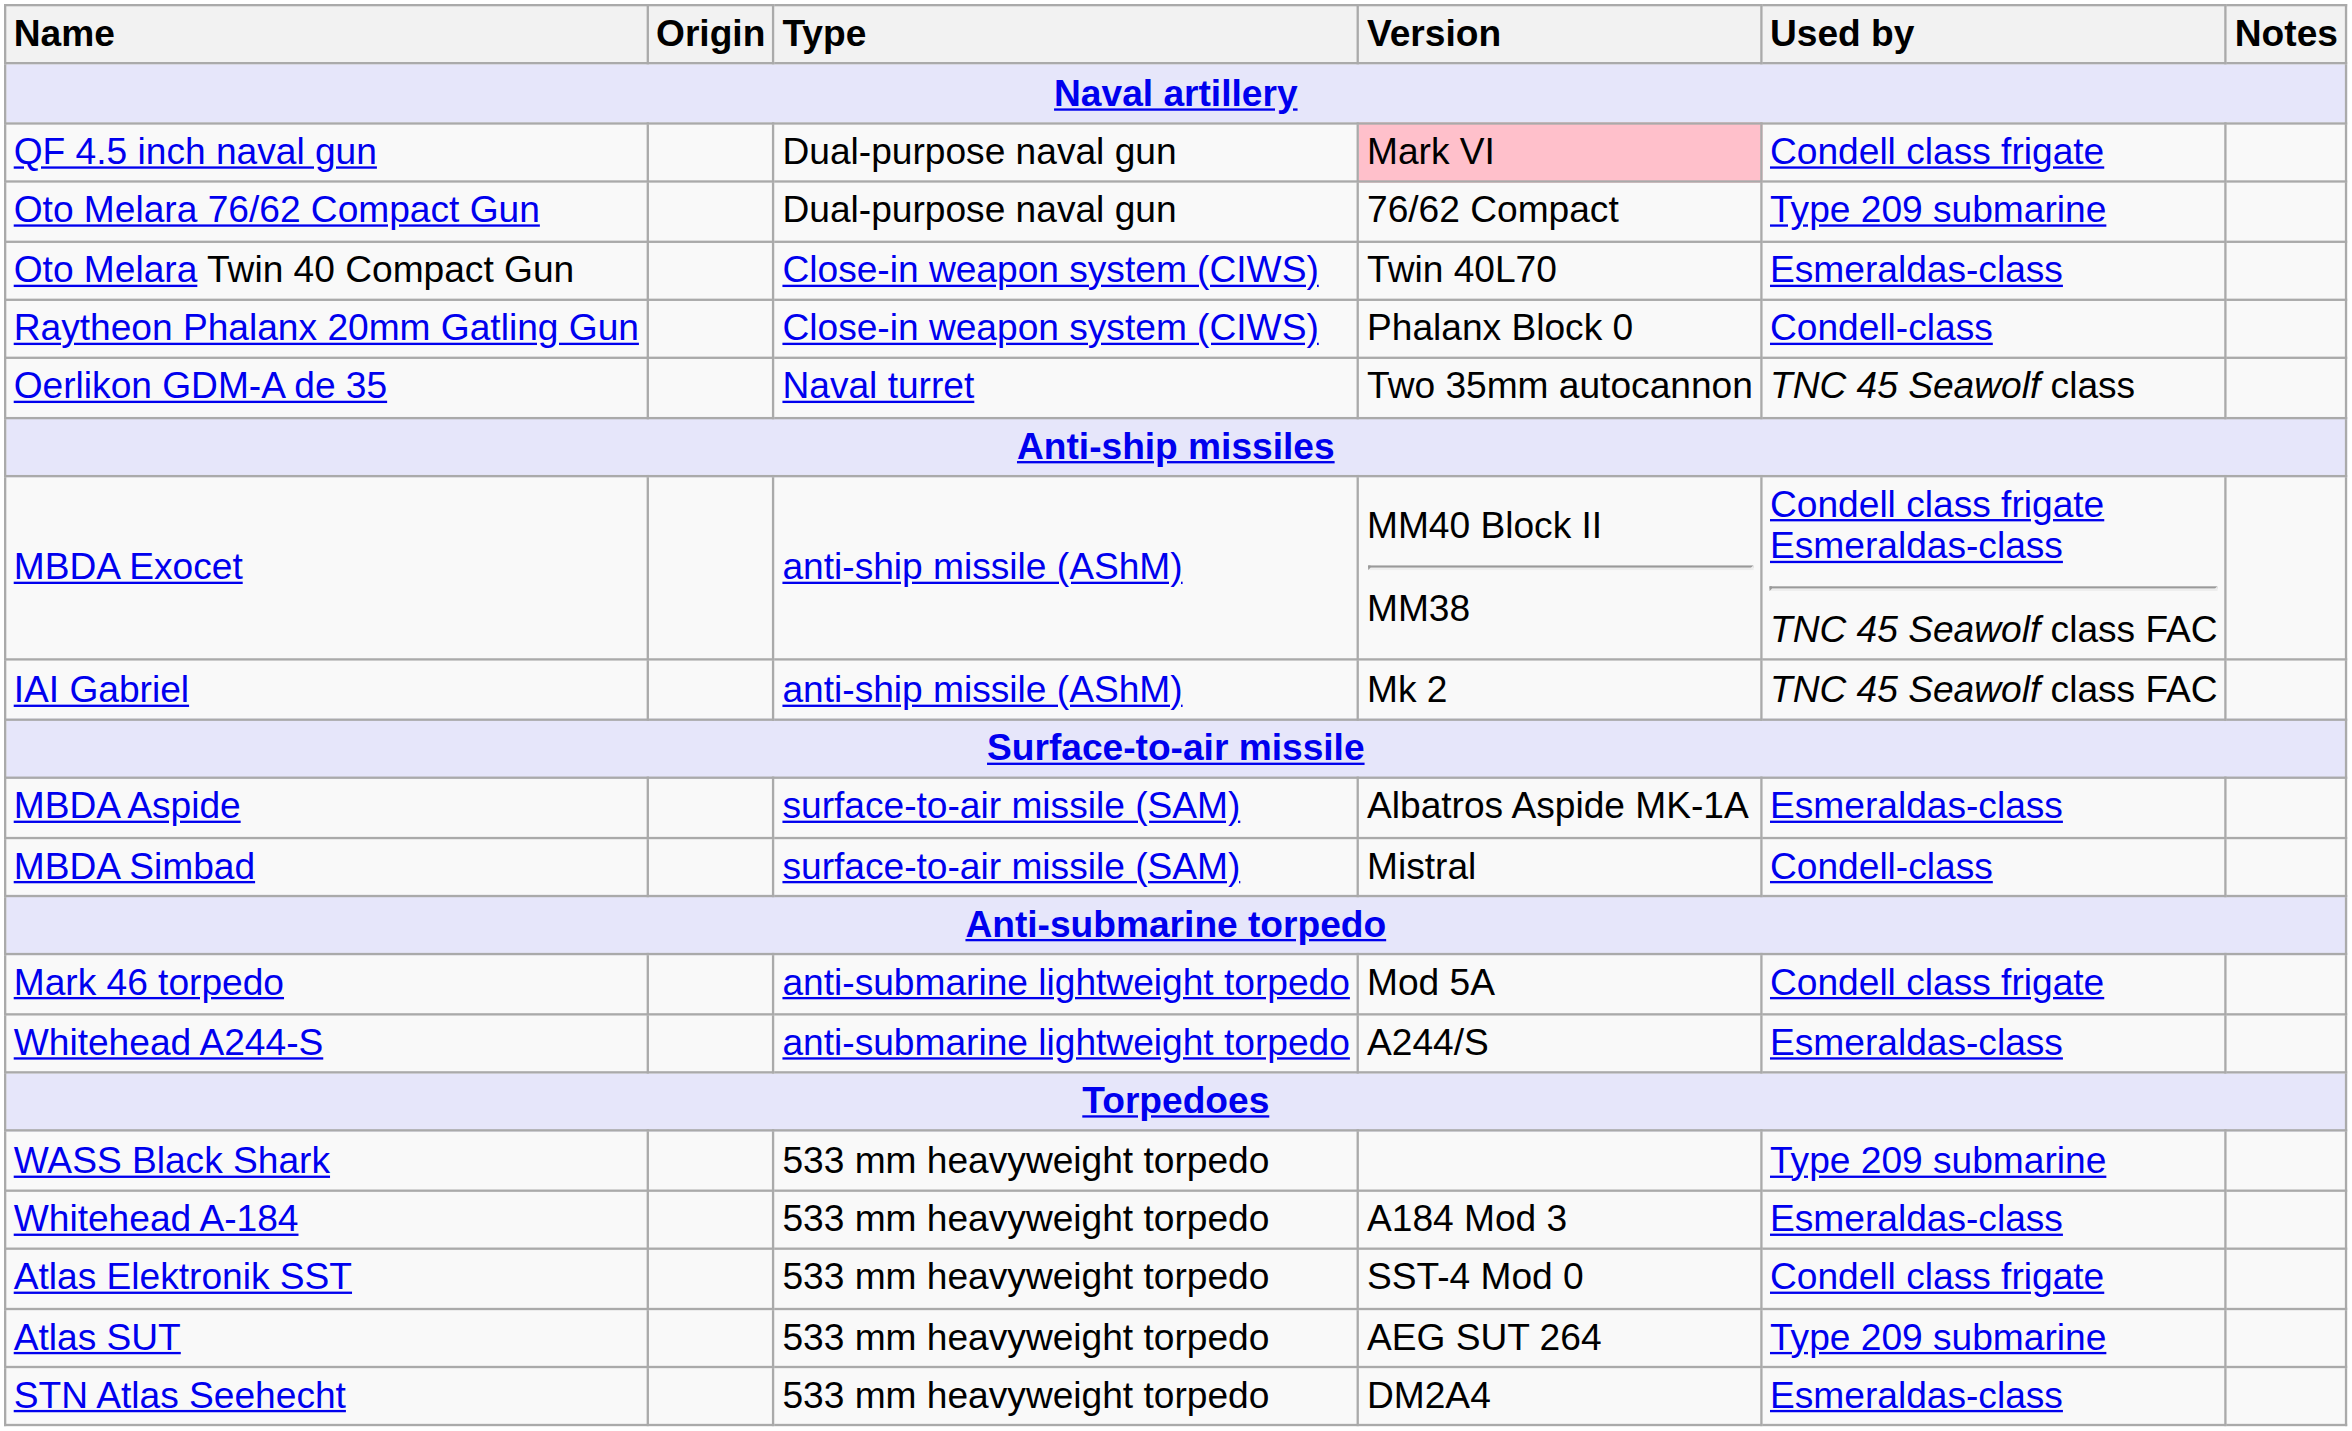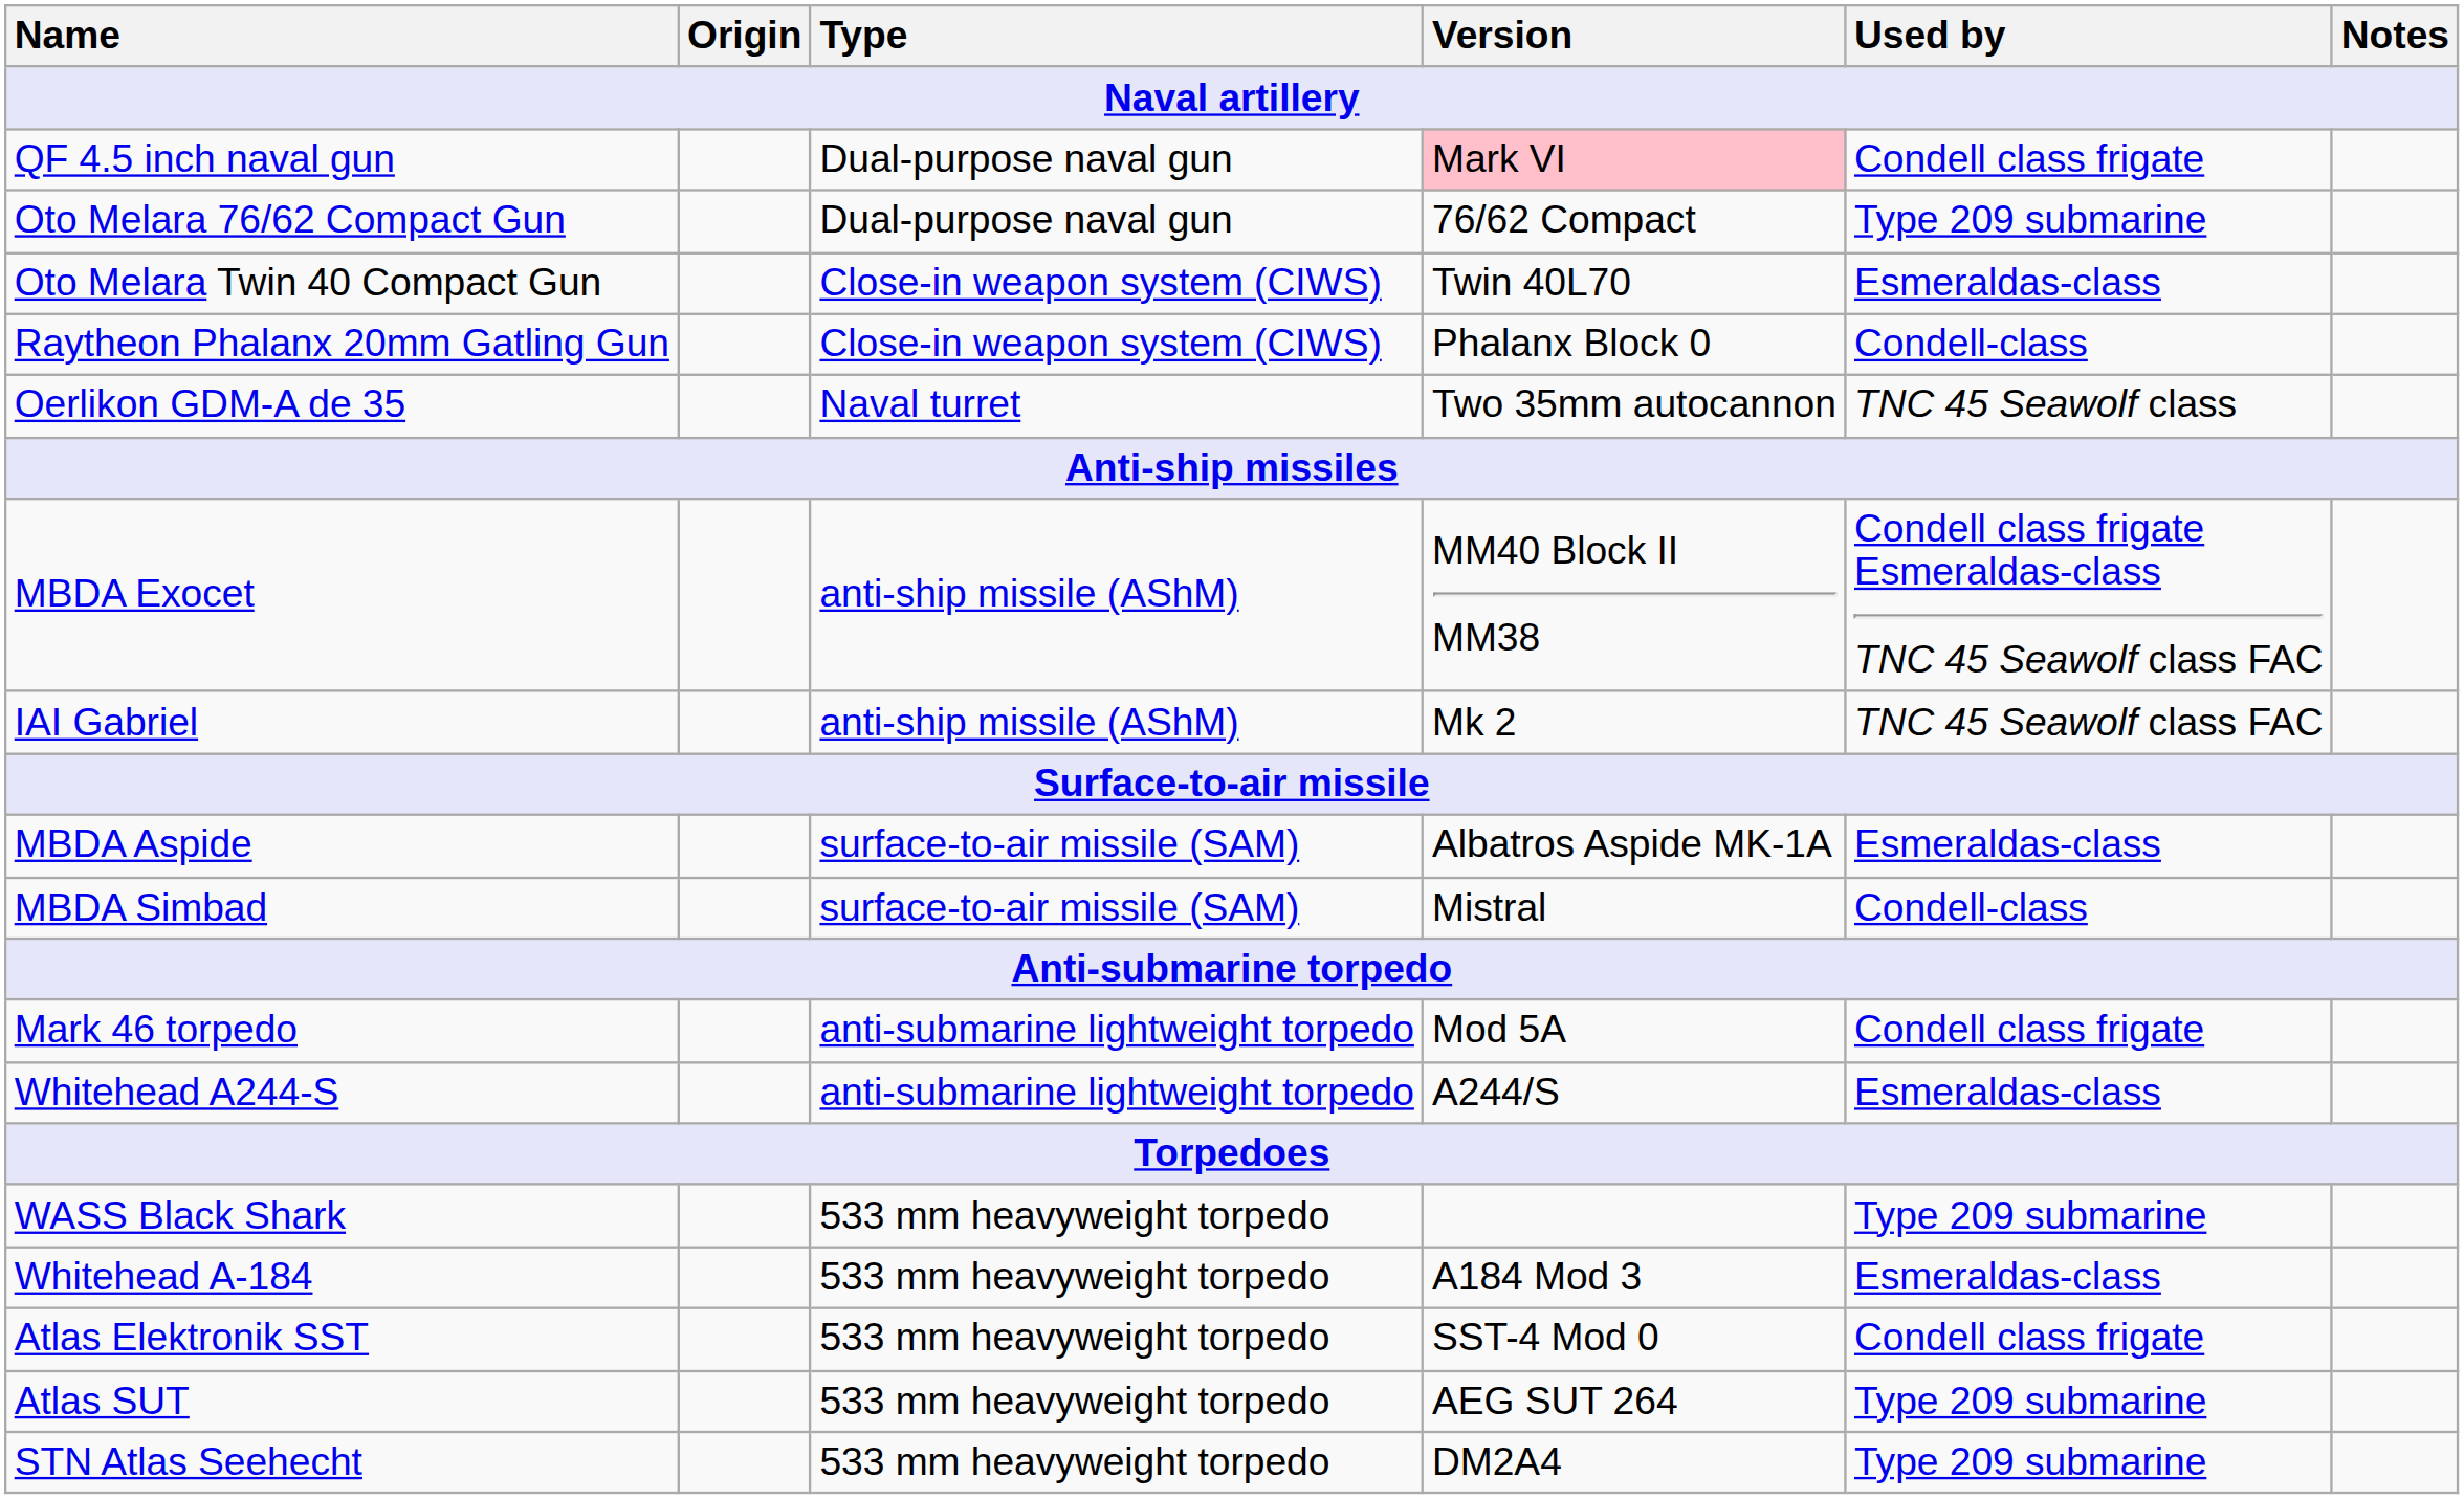STN Atlas Seehecht | Used by: Esmeraldas-class -> Type 209 submarine
